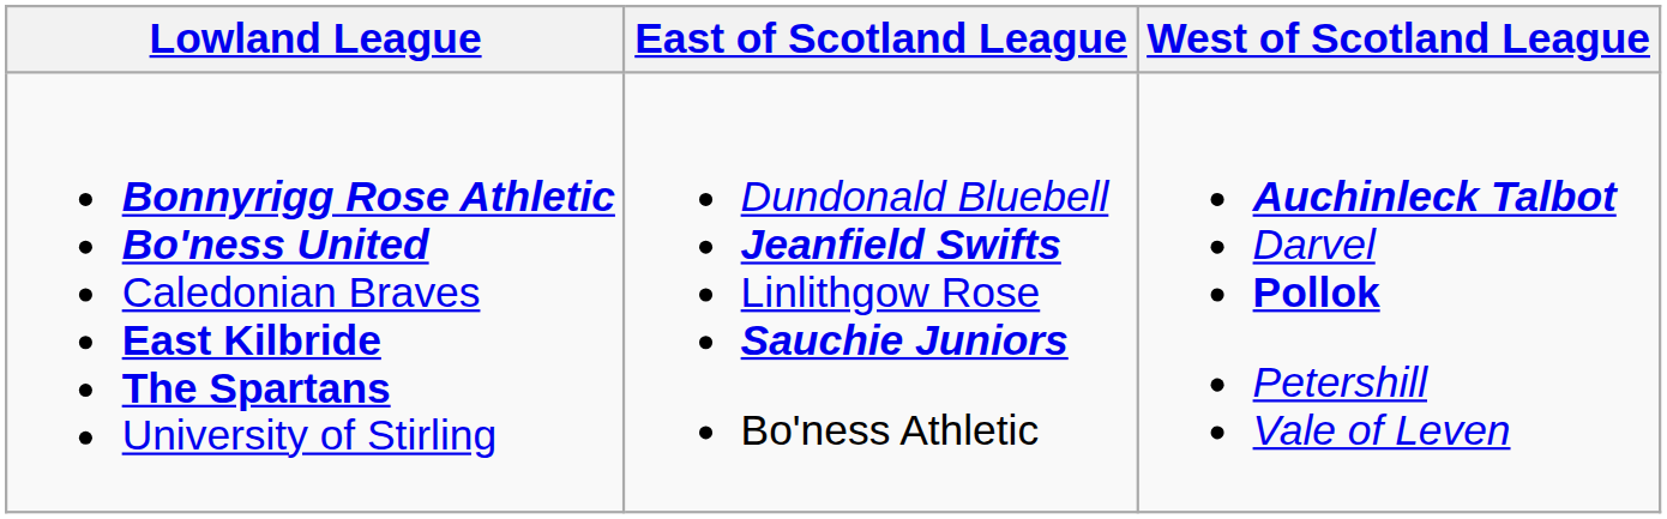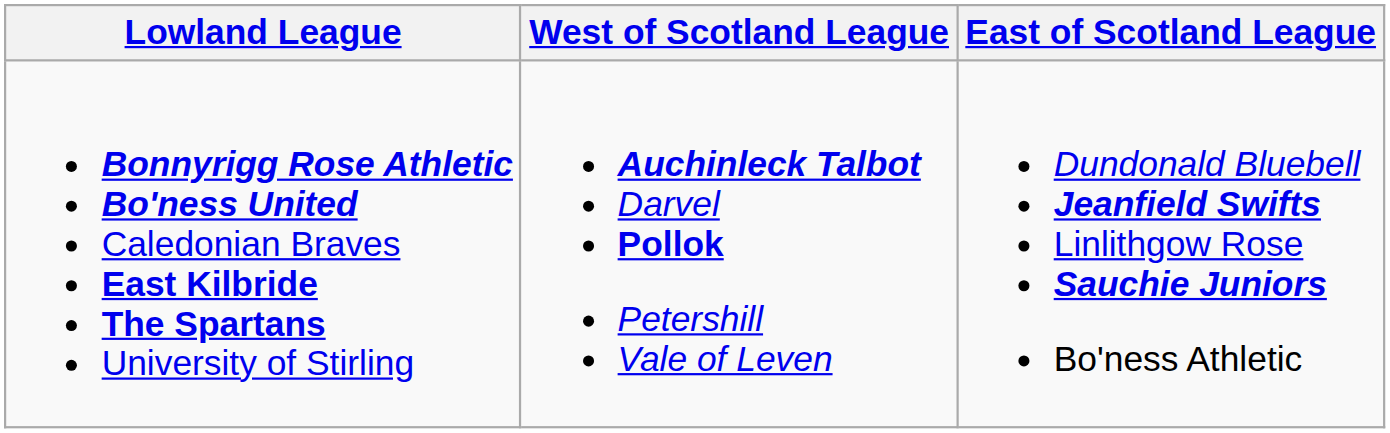columns swapped: East of Scotland League <-> West of Scotland League
